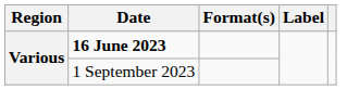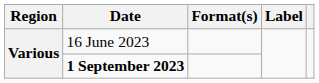16 June 2023 | Date: bold -> normal
1 September 2023 | Date: normal -> bold
